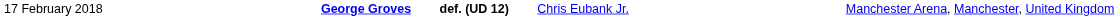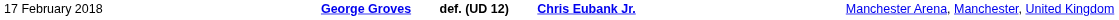17 February 2018 | column 4: normal -> bold
